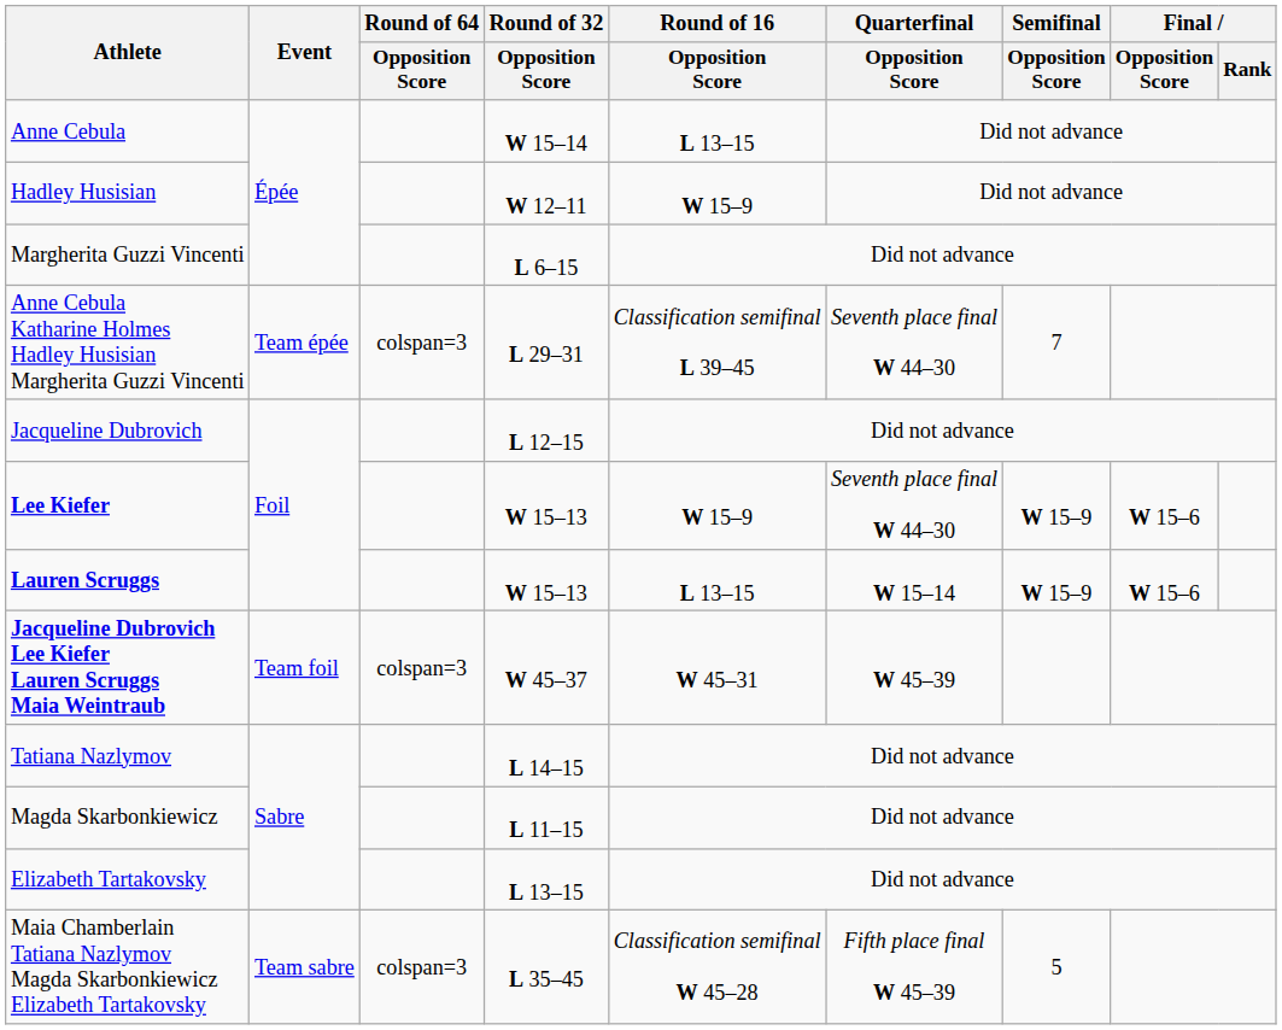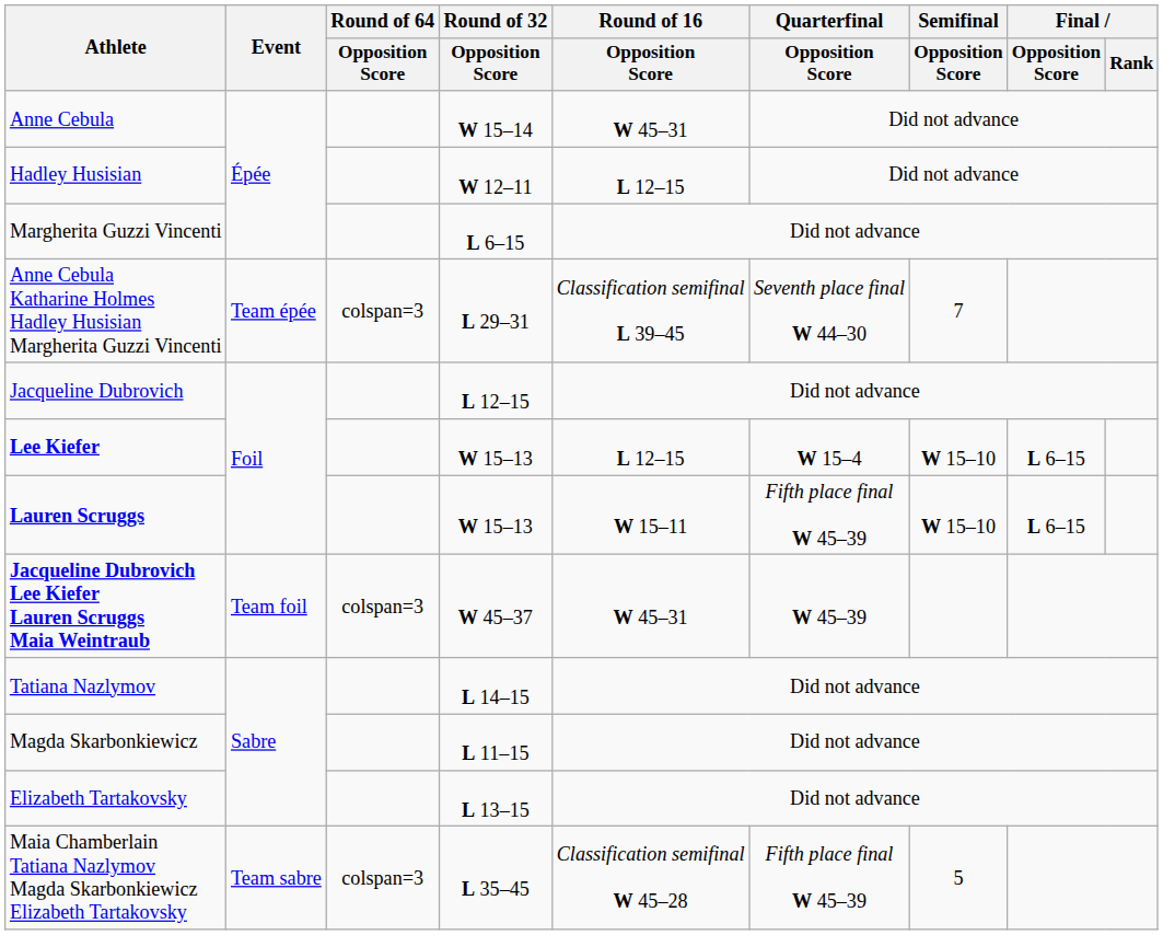Anne Cebula | Round of 16 / Opposition Score: L 13–15 -> W 45–31
Hadley Husisian | Round of 16 / Opposition Score: W 15–9 -> L 12–15
Lee Kiefer | Round of 16 / Opposition Score: W 15–9 -> L 12–15
Lee Kiefer | Quarterfinal / Opposition Score: Seventh place final W 44–30 -> W 15–4
Lee Kiefer | Semifinal / Opposition Score: W 15–9 -> W 15–10
Lee Kiefer | Final / Opposition Score: W 15–6 -> L 6–15
Lauren Scruggs | Round of 16 / Opposition Score: L 13–15 -> W 15–11
Lauren Scruggs | Quarterfinal / Opposition Score: W 15–14 -> Fifth place final W 45–39
Lauren Scruggs | Semifinal / Opposition Score: W 15–9 -> W 15–10
Lauren Scruggs | Final / Opposition Score: W 15–6 -> L 6–15
